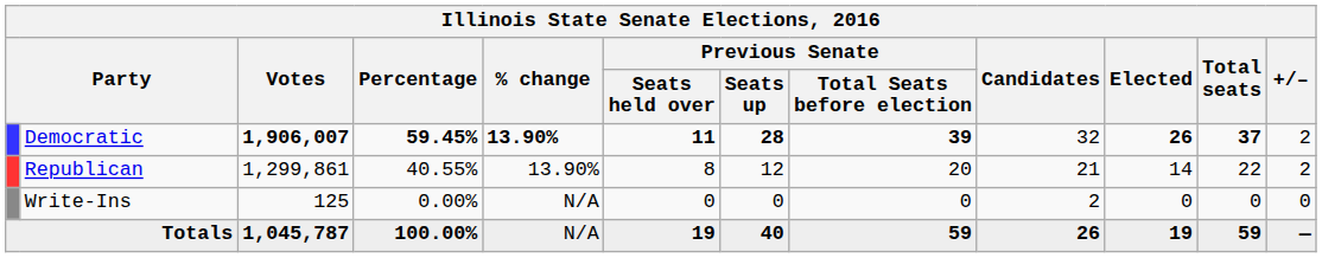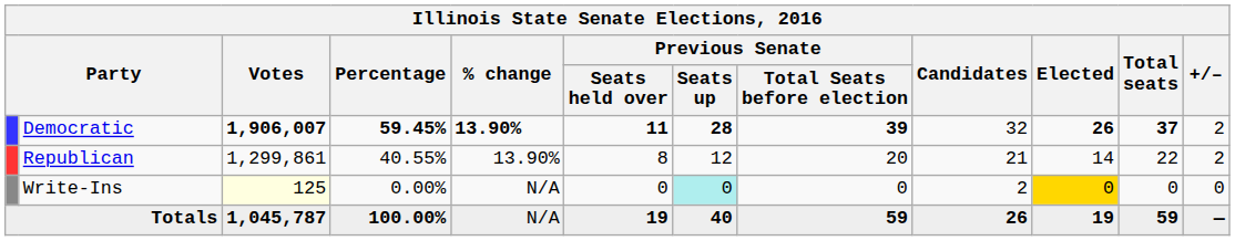Write-Ins | Votes: no background -> lightyellow background
Write-Ins | Previous Senate / Seats up: no background -> paleturquoise background
Write-Ins | Elected: no background -> gold background
